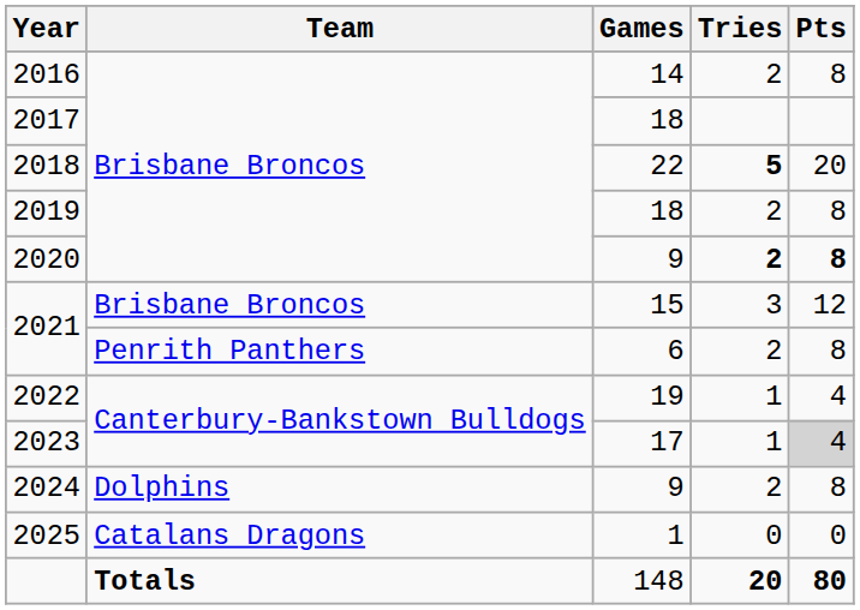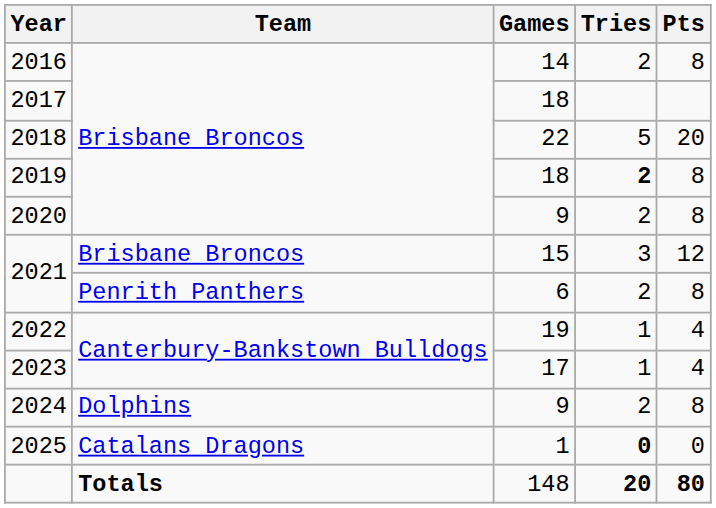2018 | Tries: bold -> normal
2019 | Tries: normal -> bold
2020 | Tries: bold -> normal
2020 | Pts: bold -> normal
2023 | Pts: lightgrey background -> no background
2025 | Tries: normal -> bold
